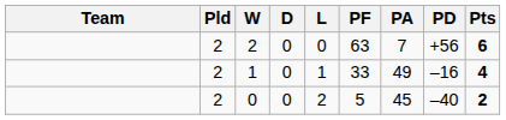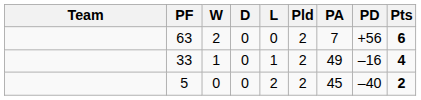columns swapped: Pld <-> PF
